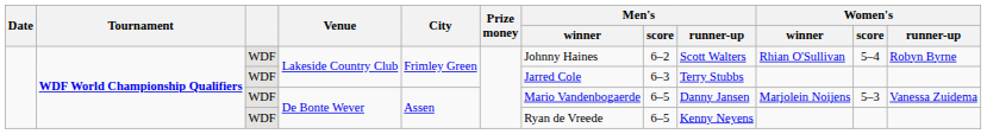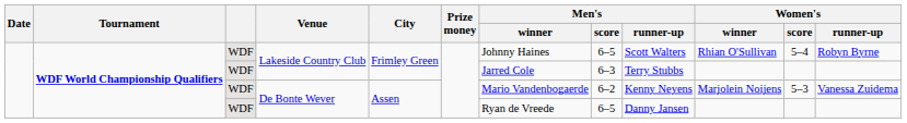row 3 | Men's / score: 6–2 -> 6–5
row 5 | Men's / score: 6–5 -> 6–2
row 5 | Men's / runner-up: Danny Jansen -> Kenny Neyens
row 6 | Men's / runner-up: Kenny Neyens -> Danny Jansen
